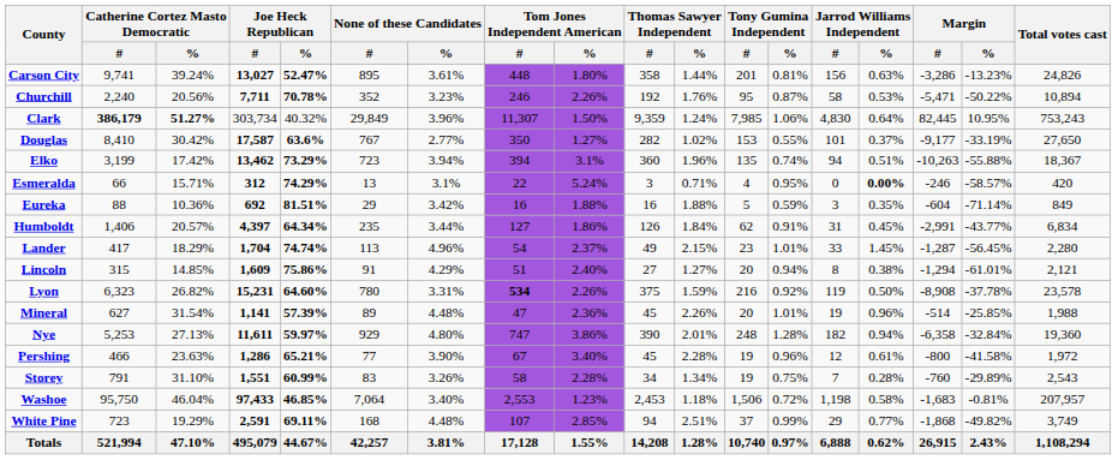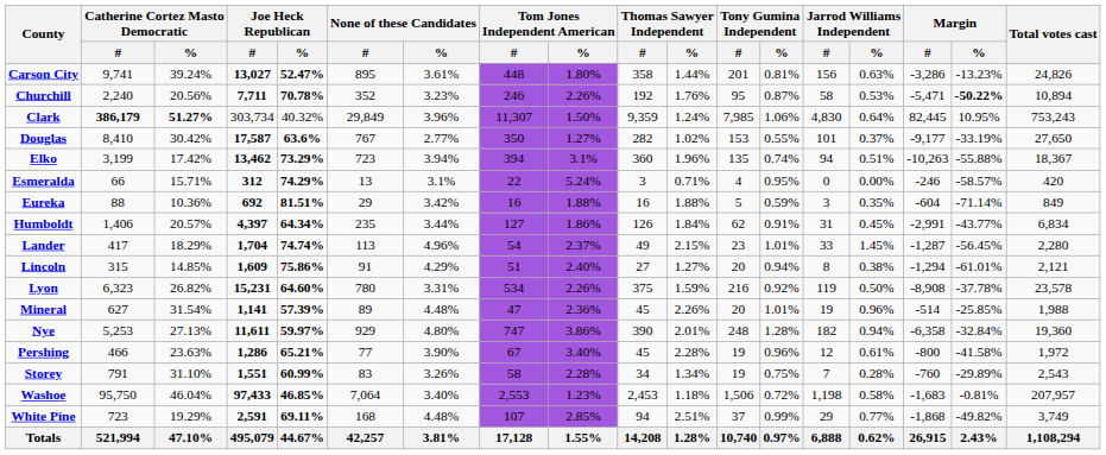Churchill | Margin / %: normal -> bold
Esmeralda | Jarrod Williams Independent / %: bold -> normal
Lyon | Tom Jones Independent American / #: bold -> normal
